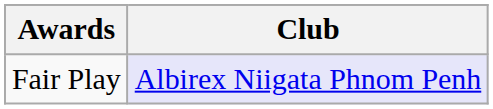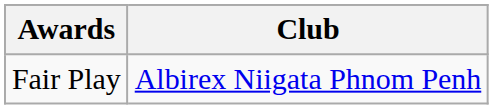Fair Play | Club: lavender background -> no background
